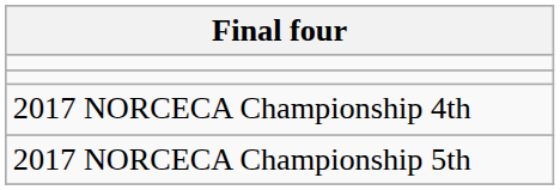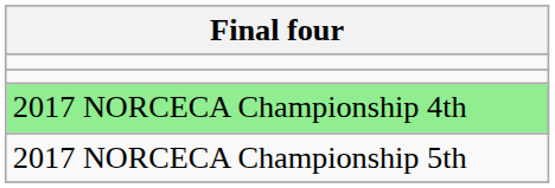row 4 | column 1: no background -> lightgreen background
